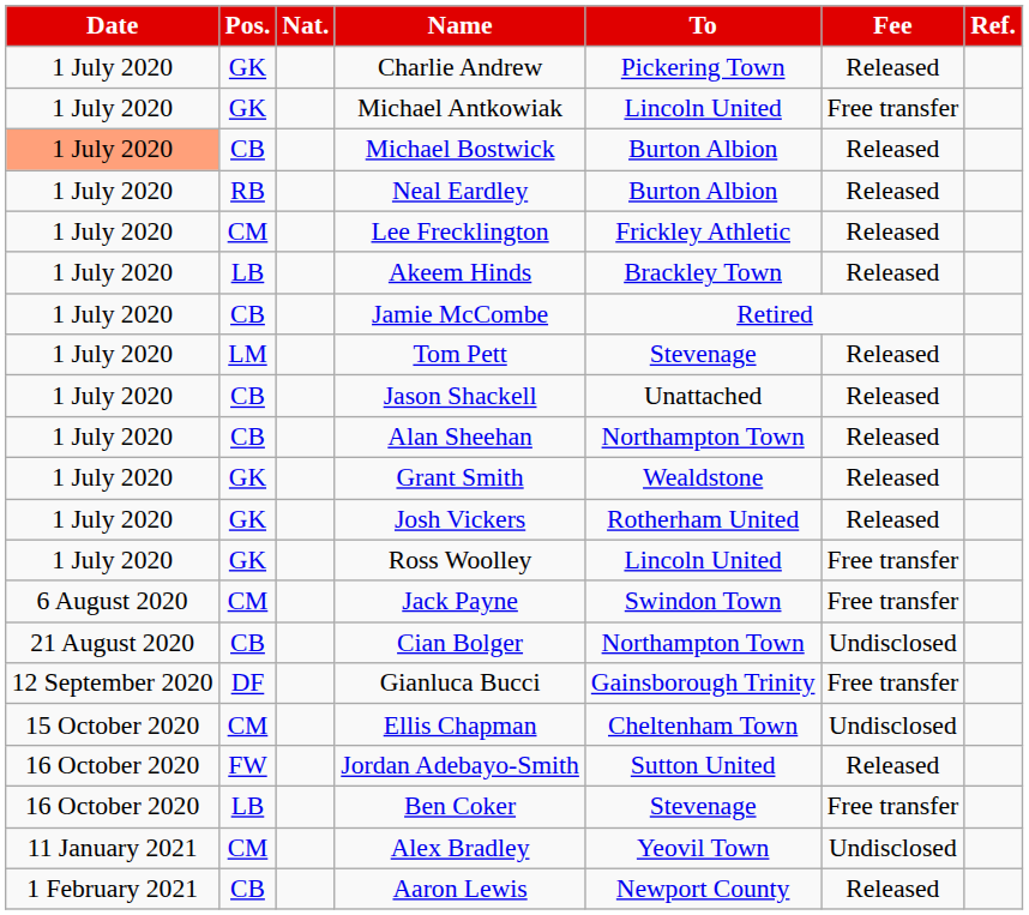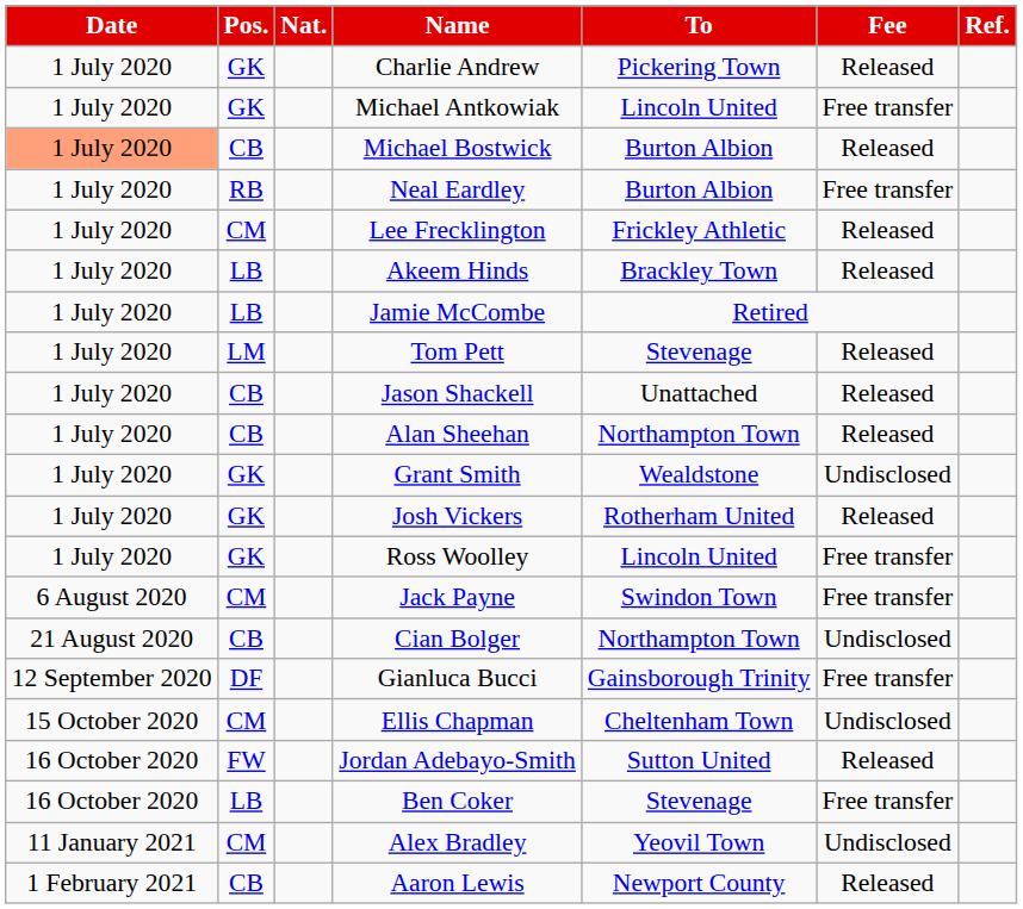Neal Eardley | Fee: Released -> Free transfer
Jamie McCombe | Pos.: CB -> LB
Grant Smith | Fee: Released -> Undisclosed
